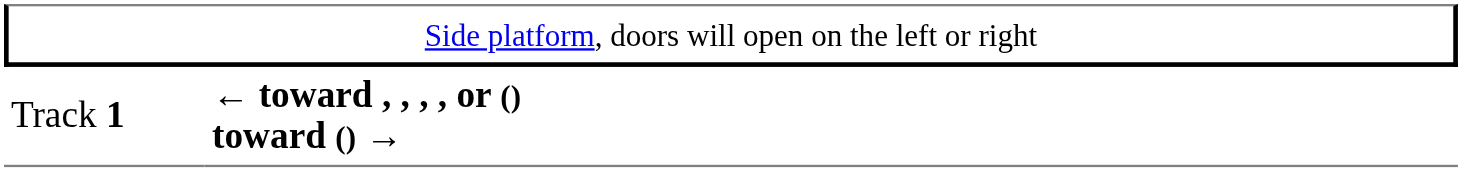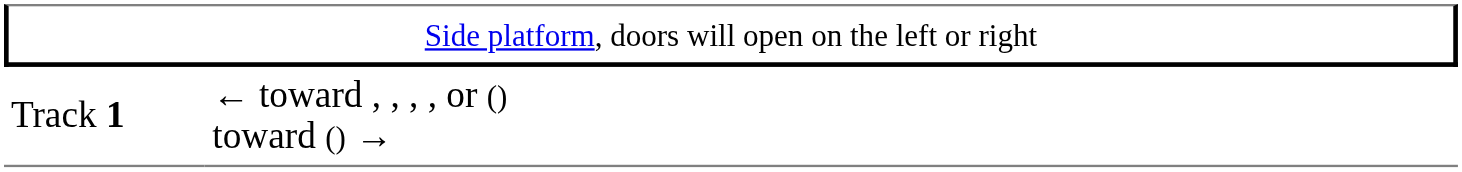Track 1 | column 2: bold -> normal
